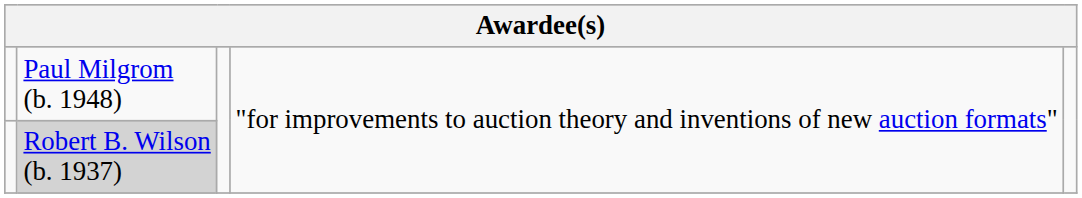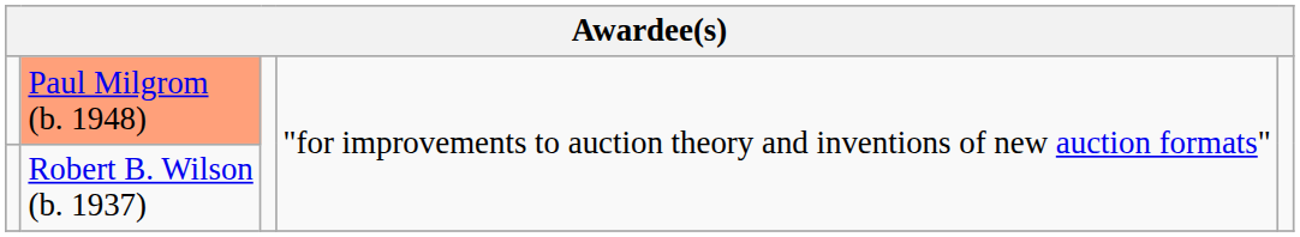Paul Milgrom (b. 1948) | column 2: no background -> lightsalmon background
Robert B. Wilson (b. 1937) | column 2: lightgrey background -> no background
